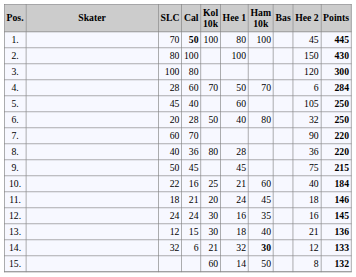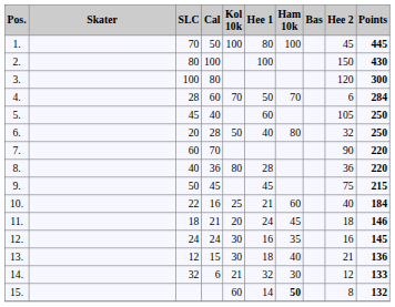1. | Cal: bold -> normal
14. | Ham 10k: bold -> normal
15. | Ham 10k: normal -> bold
